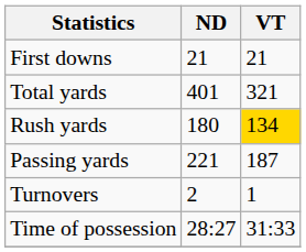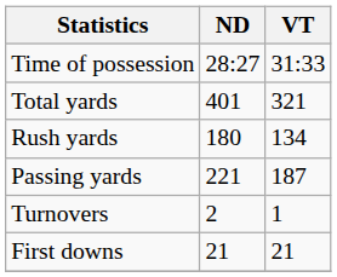rows swapped: First downs <-> Time of possession
Rush yards | VT: gold background -> no background
